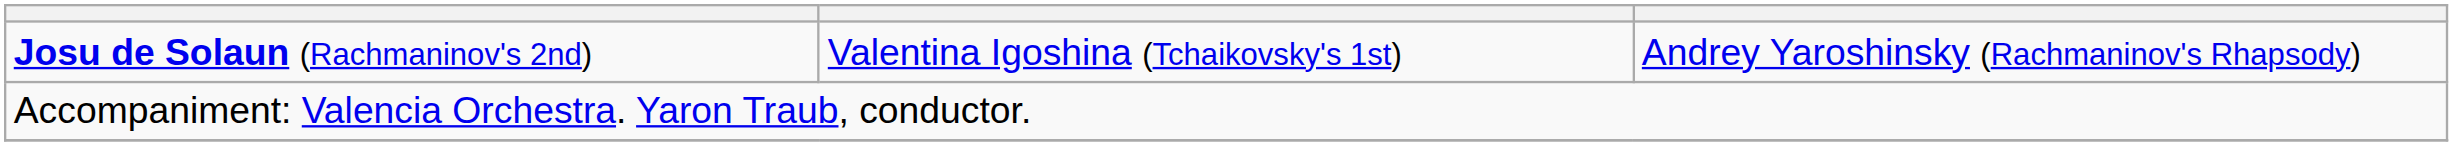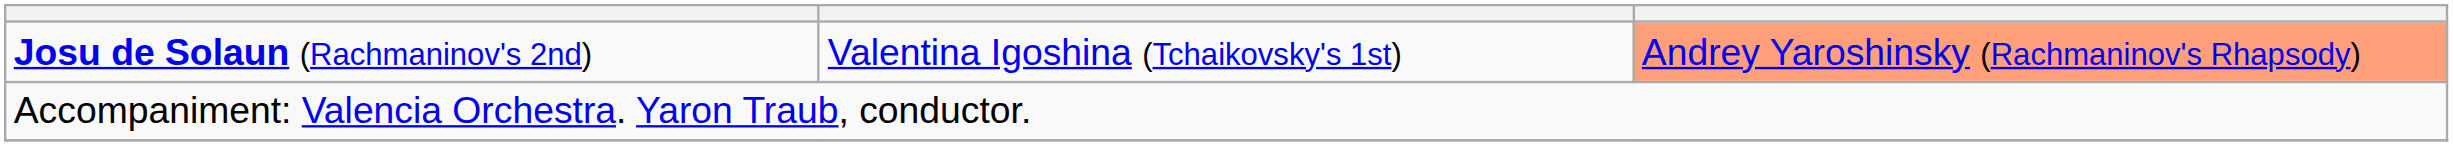Josu de Solaun (Rachmaninov's 2nd) | column 3: no background -> lightsalmon background
